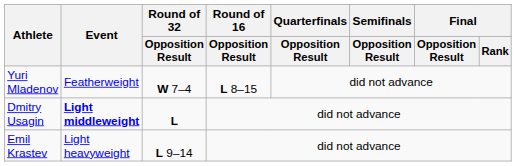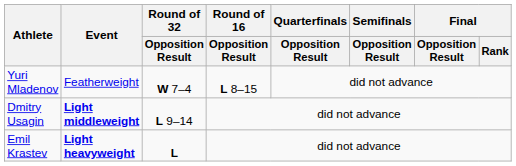Dmitry Usagin | Round of 32 / Opposition Result: L -> L 9–14
Emil Krastev | Event: normal -> bold
Emil Krastev | Round of 32 / Opposition Result: L 9–14 -> L
